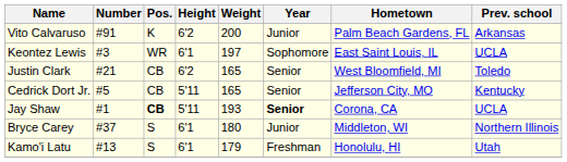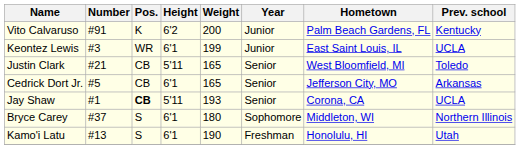Vito Calvaruso | Prev. school: Arkansas -> Kentucky
Keontez Lewis | Weight: 197 -> 199
Keontez Lewis | Year: Sophomore -> Junior
Justin Clark | Height: 6'2 -> 5'11
Cedrick Dort Jr. | Height: 5'11 -> 6'1
Cedrick Dort Jr. | Prev. school: Kentucky -> Arkansas
Jay Shaw | Year: bold -> normal
Bryce Carey | Year: Junior -> Sophomore
Kamo'i Latu | Weight: 179 -> 190
